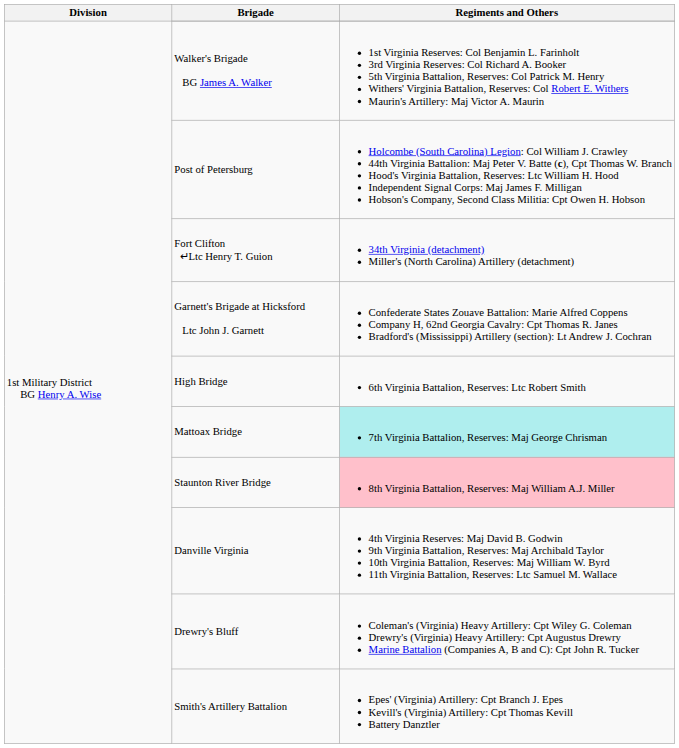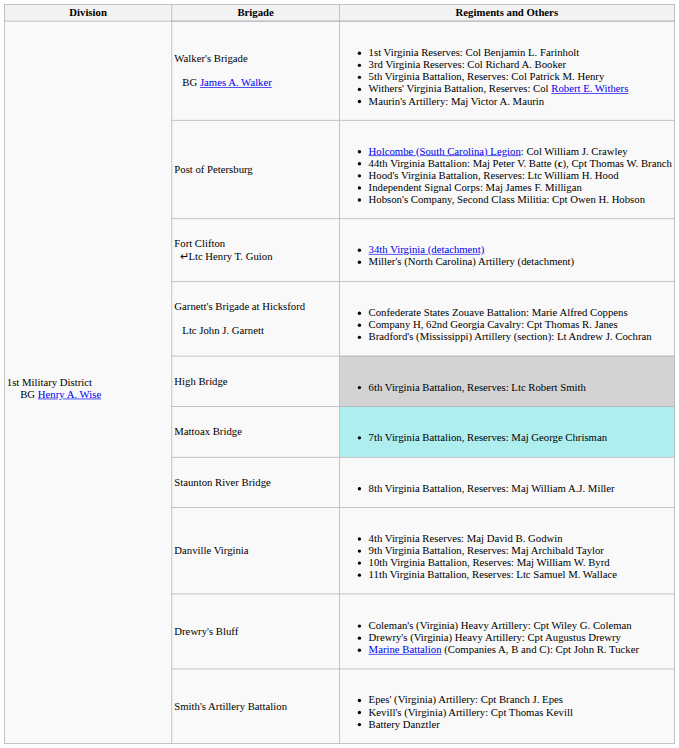High Bridge | Regiments and Others: no background -> lightgrey background
Staunton River Bridge | Regiments and Others: pink background -> no background
